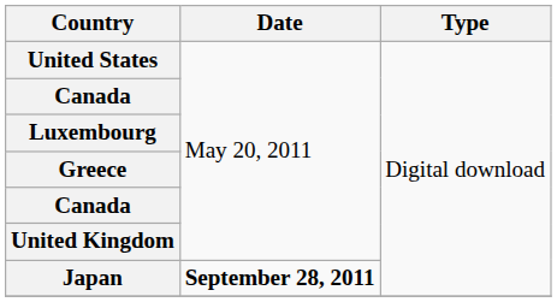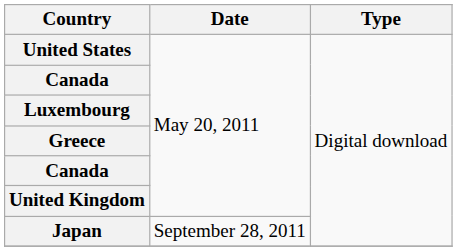Japan | Date: bold -> normal
